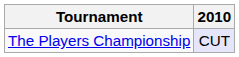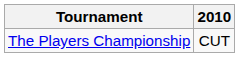The Players Championship | 2010: lavender background -> no background
